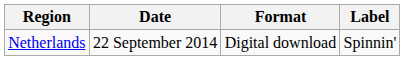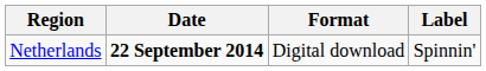Netherlands | Date: normal -> bold
